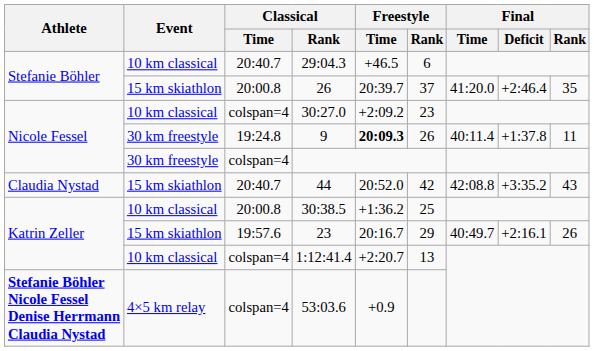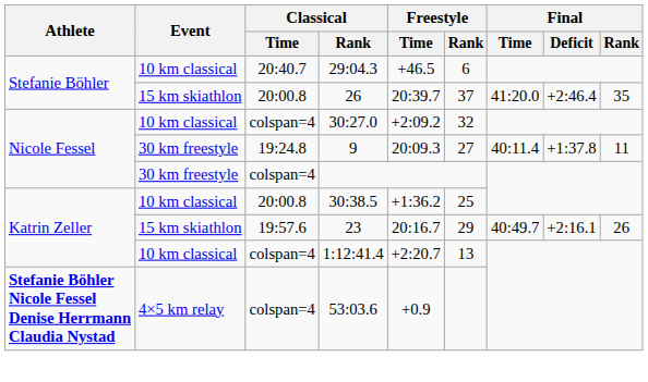30:27.0 | Freestyle / Rank: 23 -> 32
9 | Freestyle / Time: bold -> normal
9 | Freestyle / Rank: 26 -> 27
- row: Claudia Nystad | 15 km skiathlon | 20:40.7 | 44 | 20:52.0 | 42 | 42:08.8 | +3:35.2 | 43
